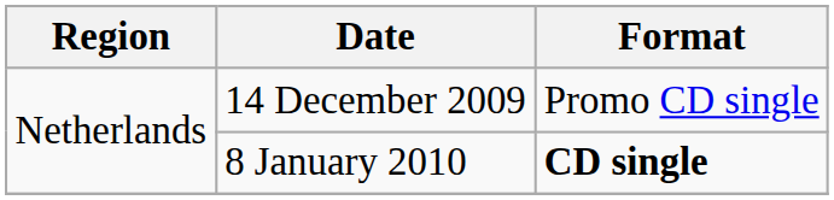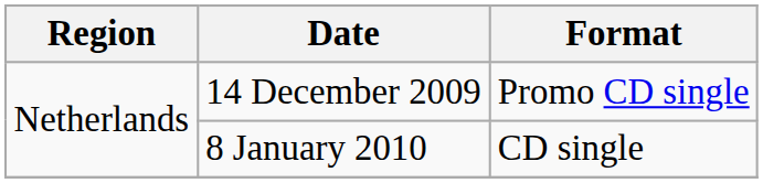8 January 2010 | Format: bold -> normal
